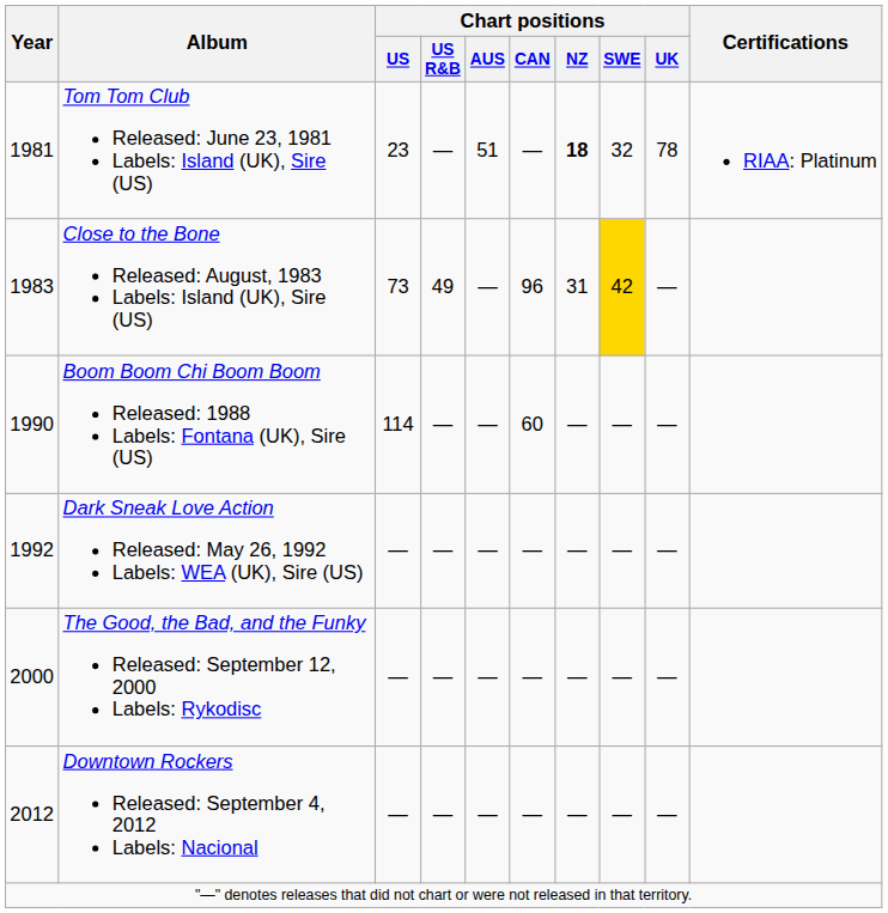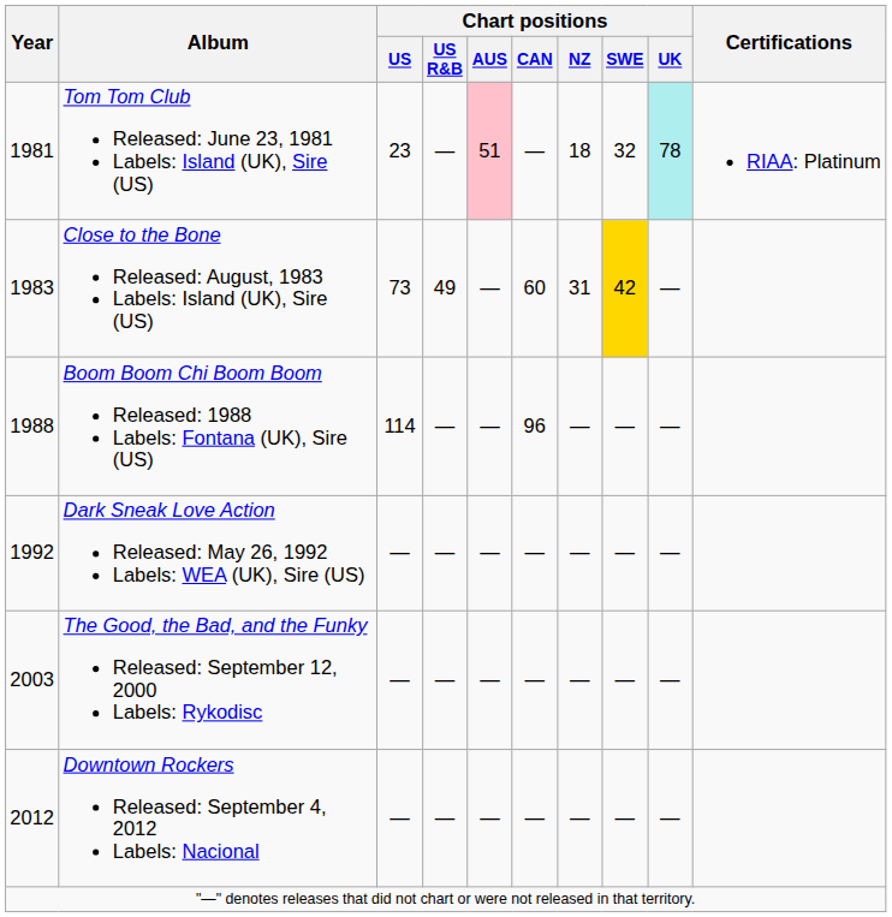row 3 | Chart positions / AUS: no background -> pink background
row 3 | Chart positions / NZ: bold -> normal
row 3 | Chart positions / UK: no background -> paleturquoise background
row 4 | Chart positions / CAN: 96 -> 60
row 5 | Year: 1990 -> 1988
row 5 | Chart positions / CAN: 60 -> 96
row 7 | Year: 2000 -> 2003
